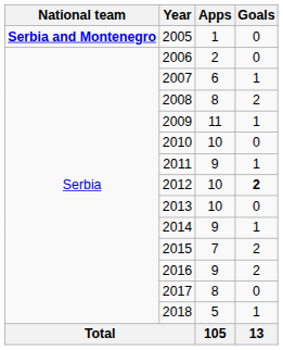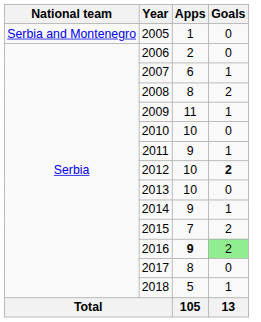2005 | National team: bold -> normal
2016 | Apps: normal -> bold
2016 | Goals: no background -> lightgreen background
